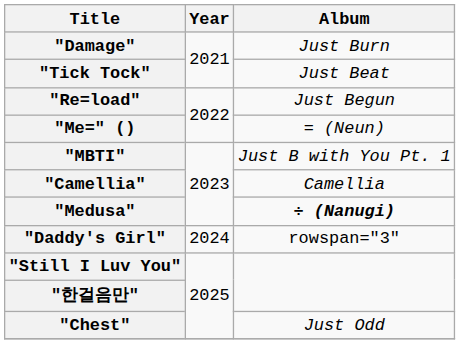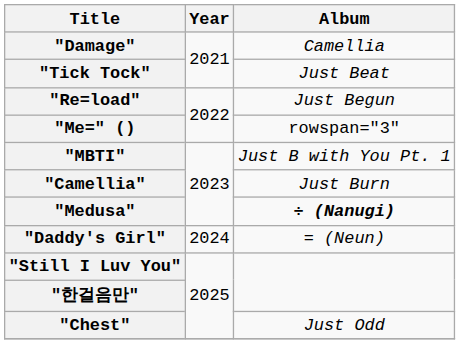"Damage" | Album: Just Burn -> Camellia
"Me=" () | Album: = (Neun) -> rowspan="3"
"Camellia" | Album: Camellia -> Just Burn
"Daddy's Girl" | Album: rowspan="3" -> = (Neun)
